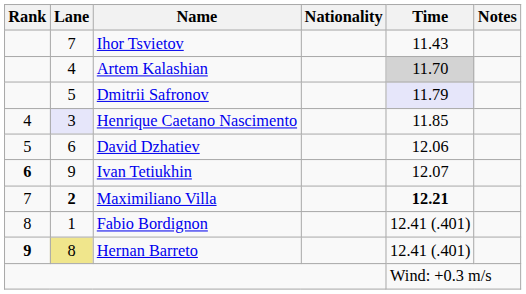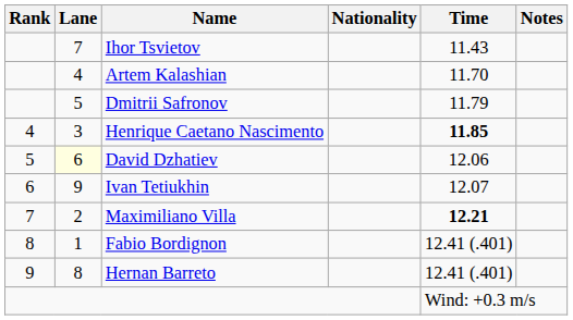Artem Kalashian | Time: lightgrey background -> no background
Dmitrii Safronov | Time: lavender background -> no background
Henrique Caetano Nascimento | Lane: lavender background -> no background
Henrique Caetano Nascimento | Time: normal -> bold
David Dzhatiev | Lane: no background -> lightyellow background
Ivan Tetiukhin | Rank: bold -> normal
Maximiliano Villa | Lane: bold -> normal
Hernan Barreto | Rank: bold -> normal
Hernan Barreto | Lane: khaki background -> no background
